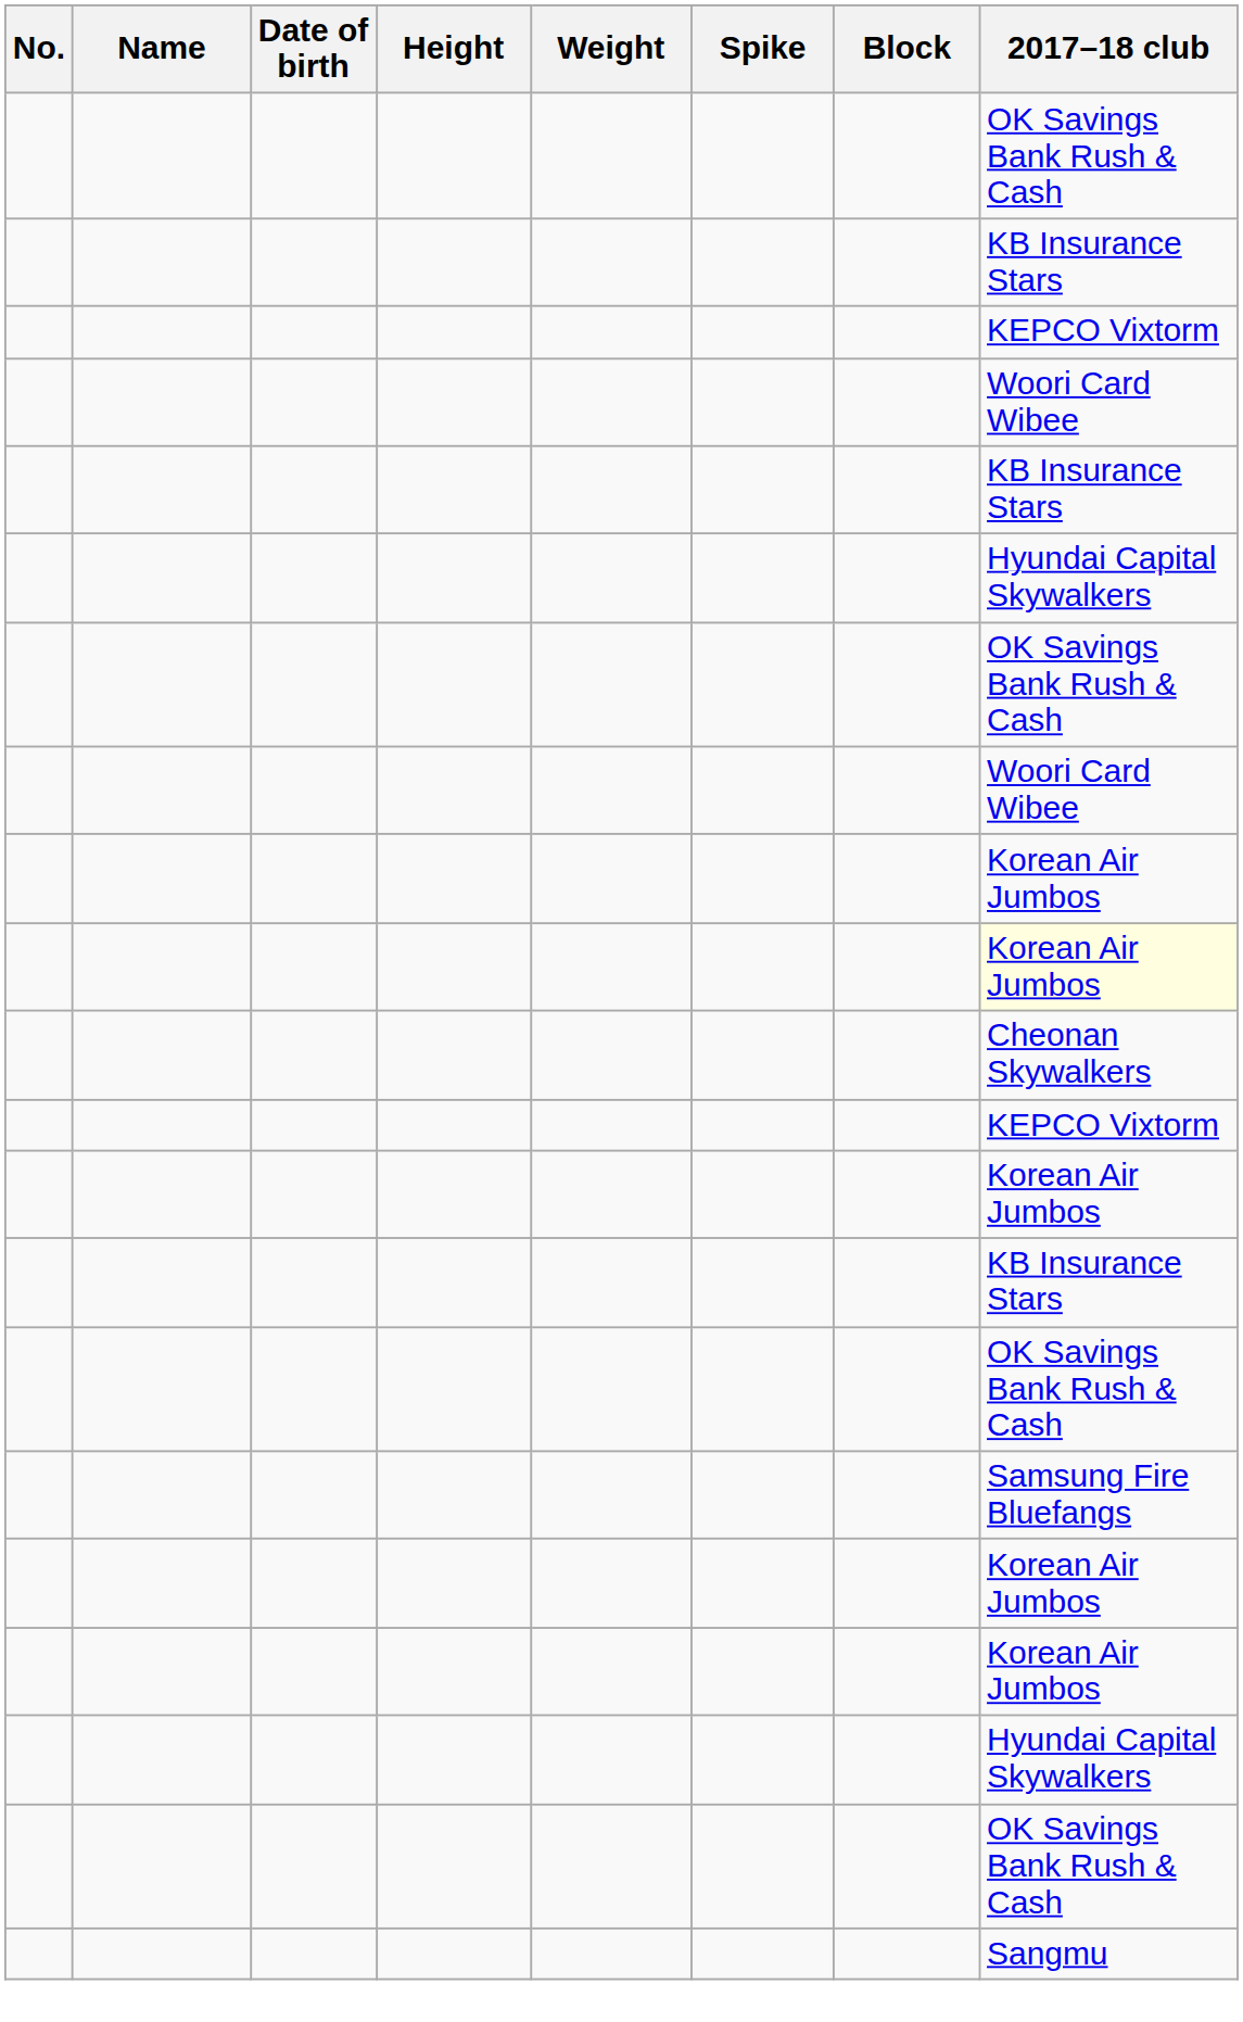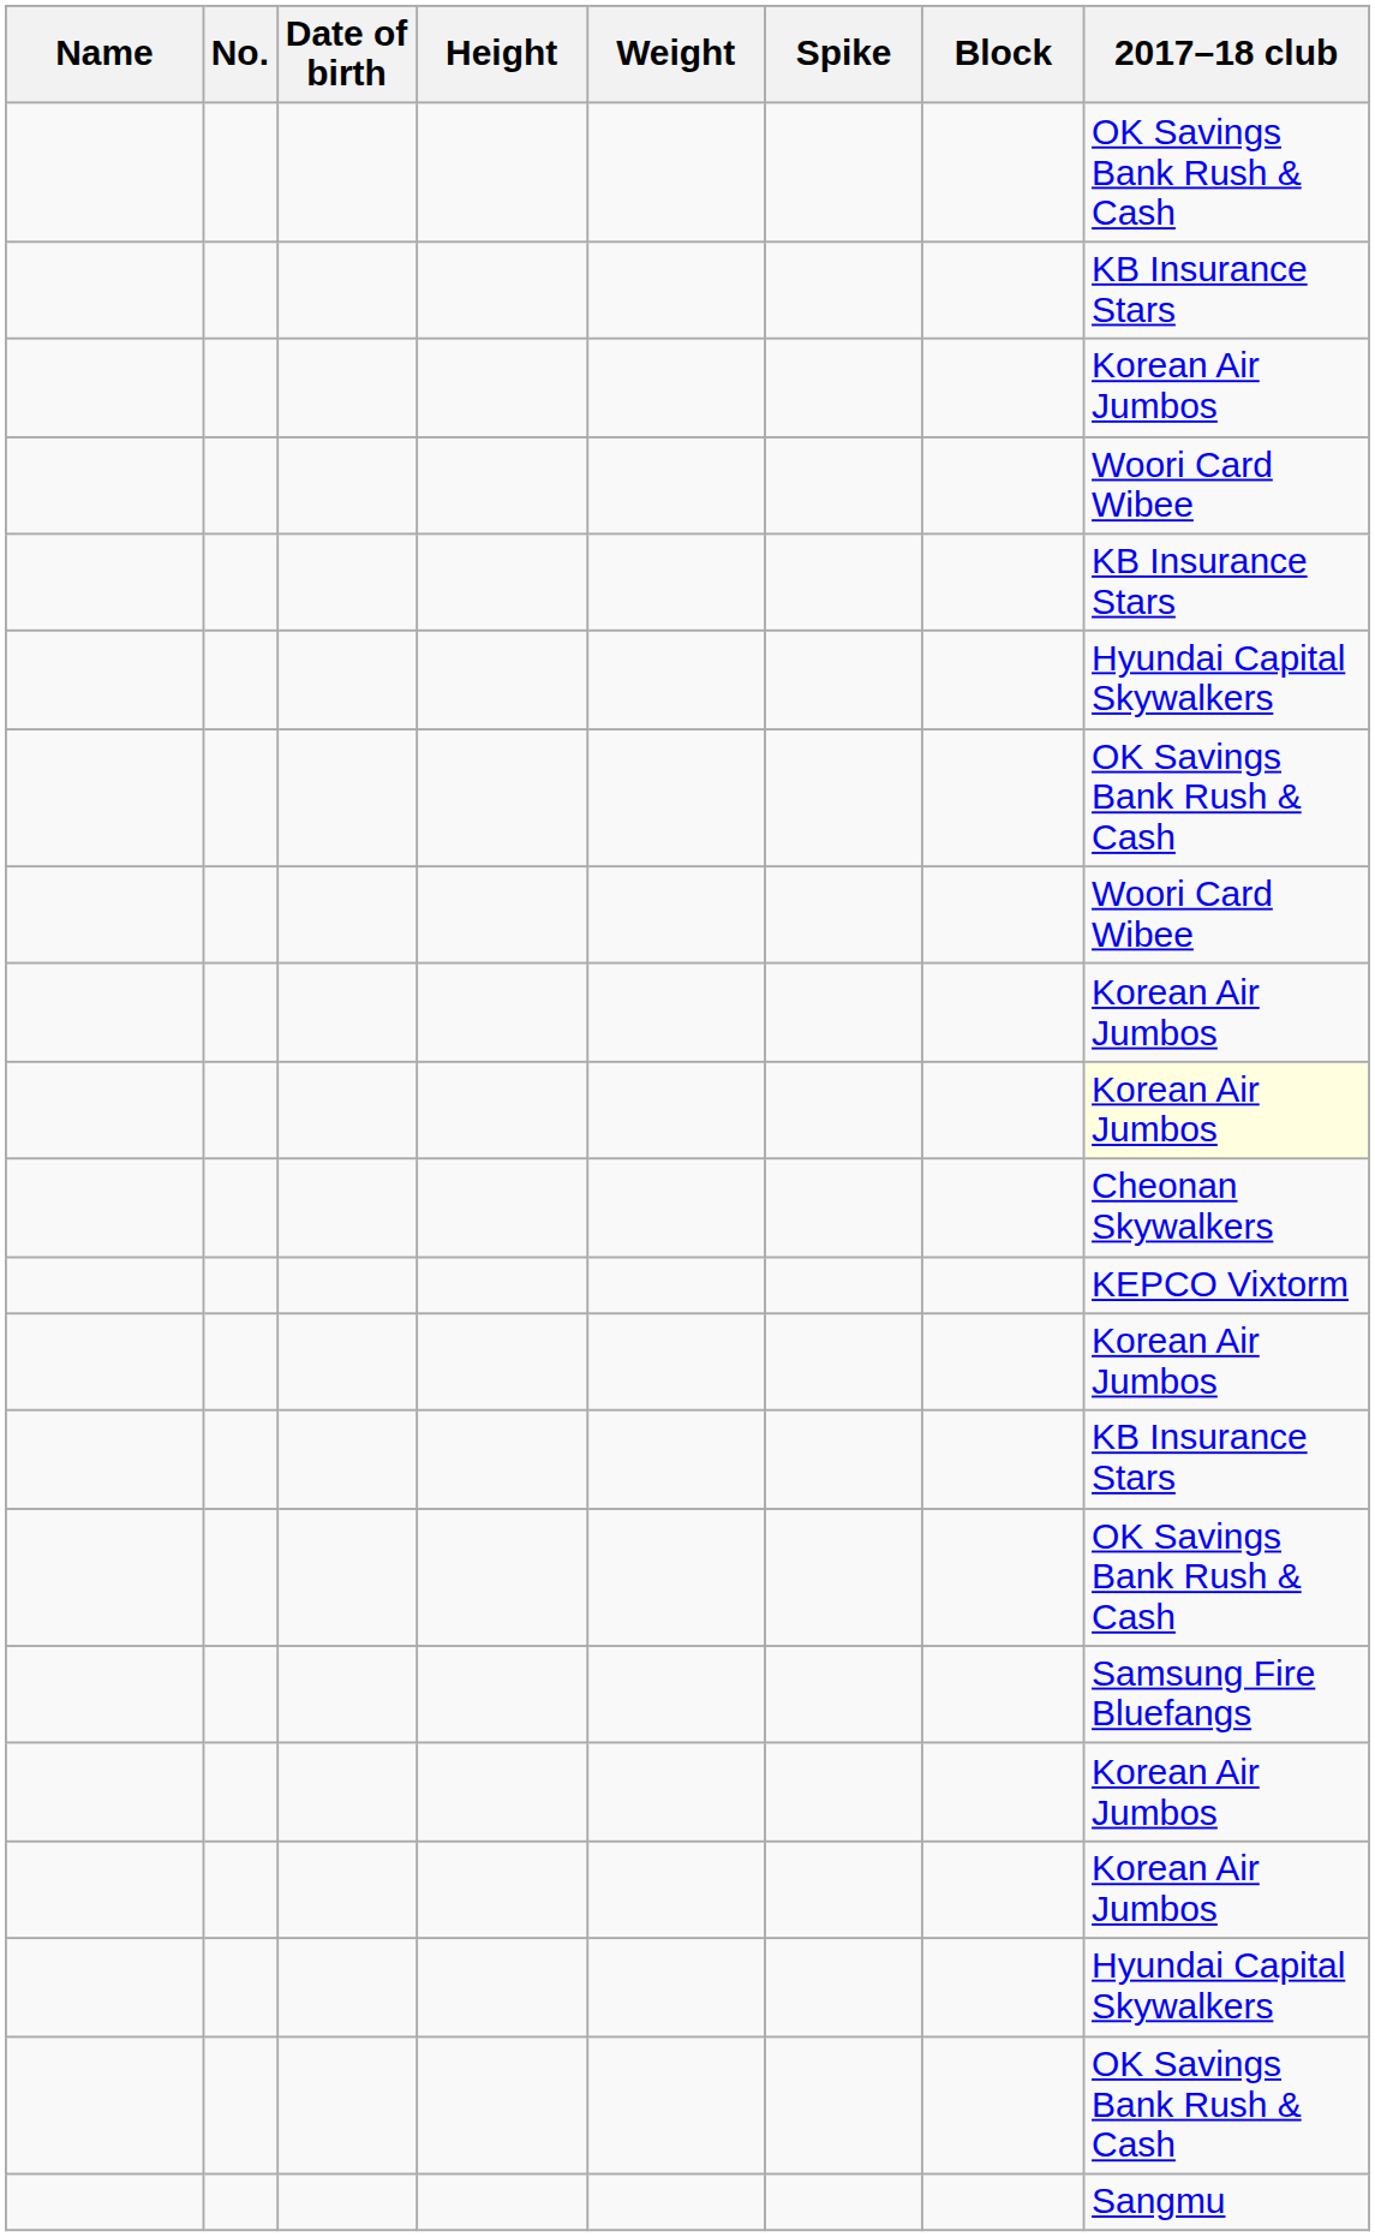columns swapped: No. <-> Name
row 4 | 2017–18 club: KEPCO Vixtorm -> Korean Air Jumbos
